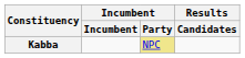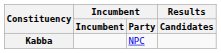Kabba | Incumbent / Party: khaki background -> no background
